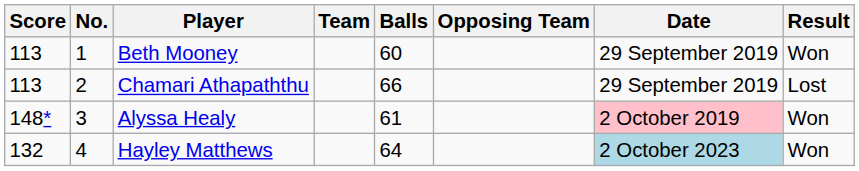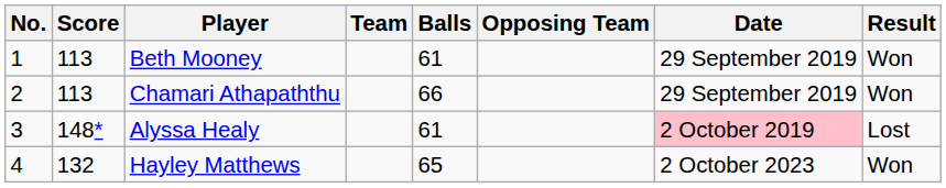columns swapped: No. <-> Score
Beth Mooney | Balls: 60 -> 61
Chamari Athapaththu | Result: Lost -> Won
Alyssa Healy | Result: Won -> Lost
Hayley Matthews | Balls: 64 -> 65
Hayley Matthews | Date: lightblue background -> no background
